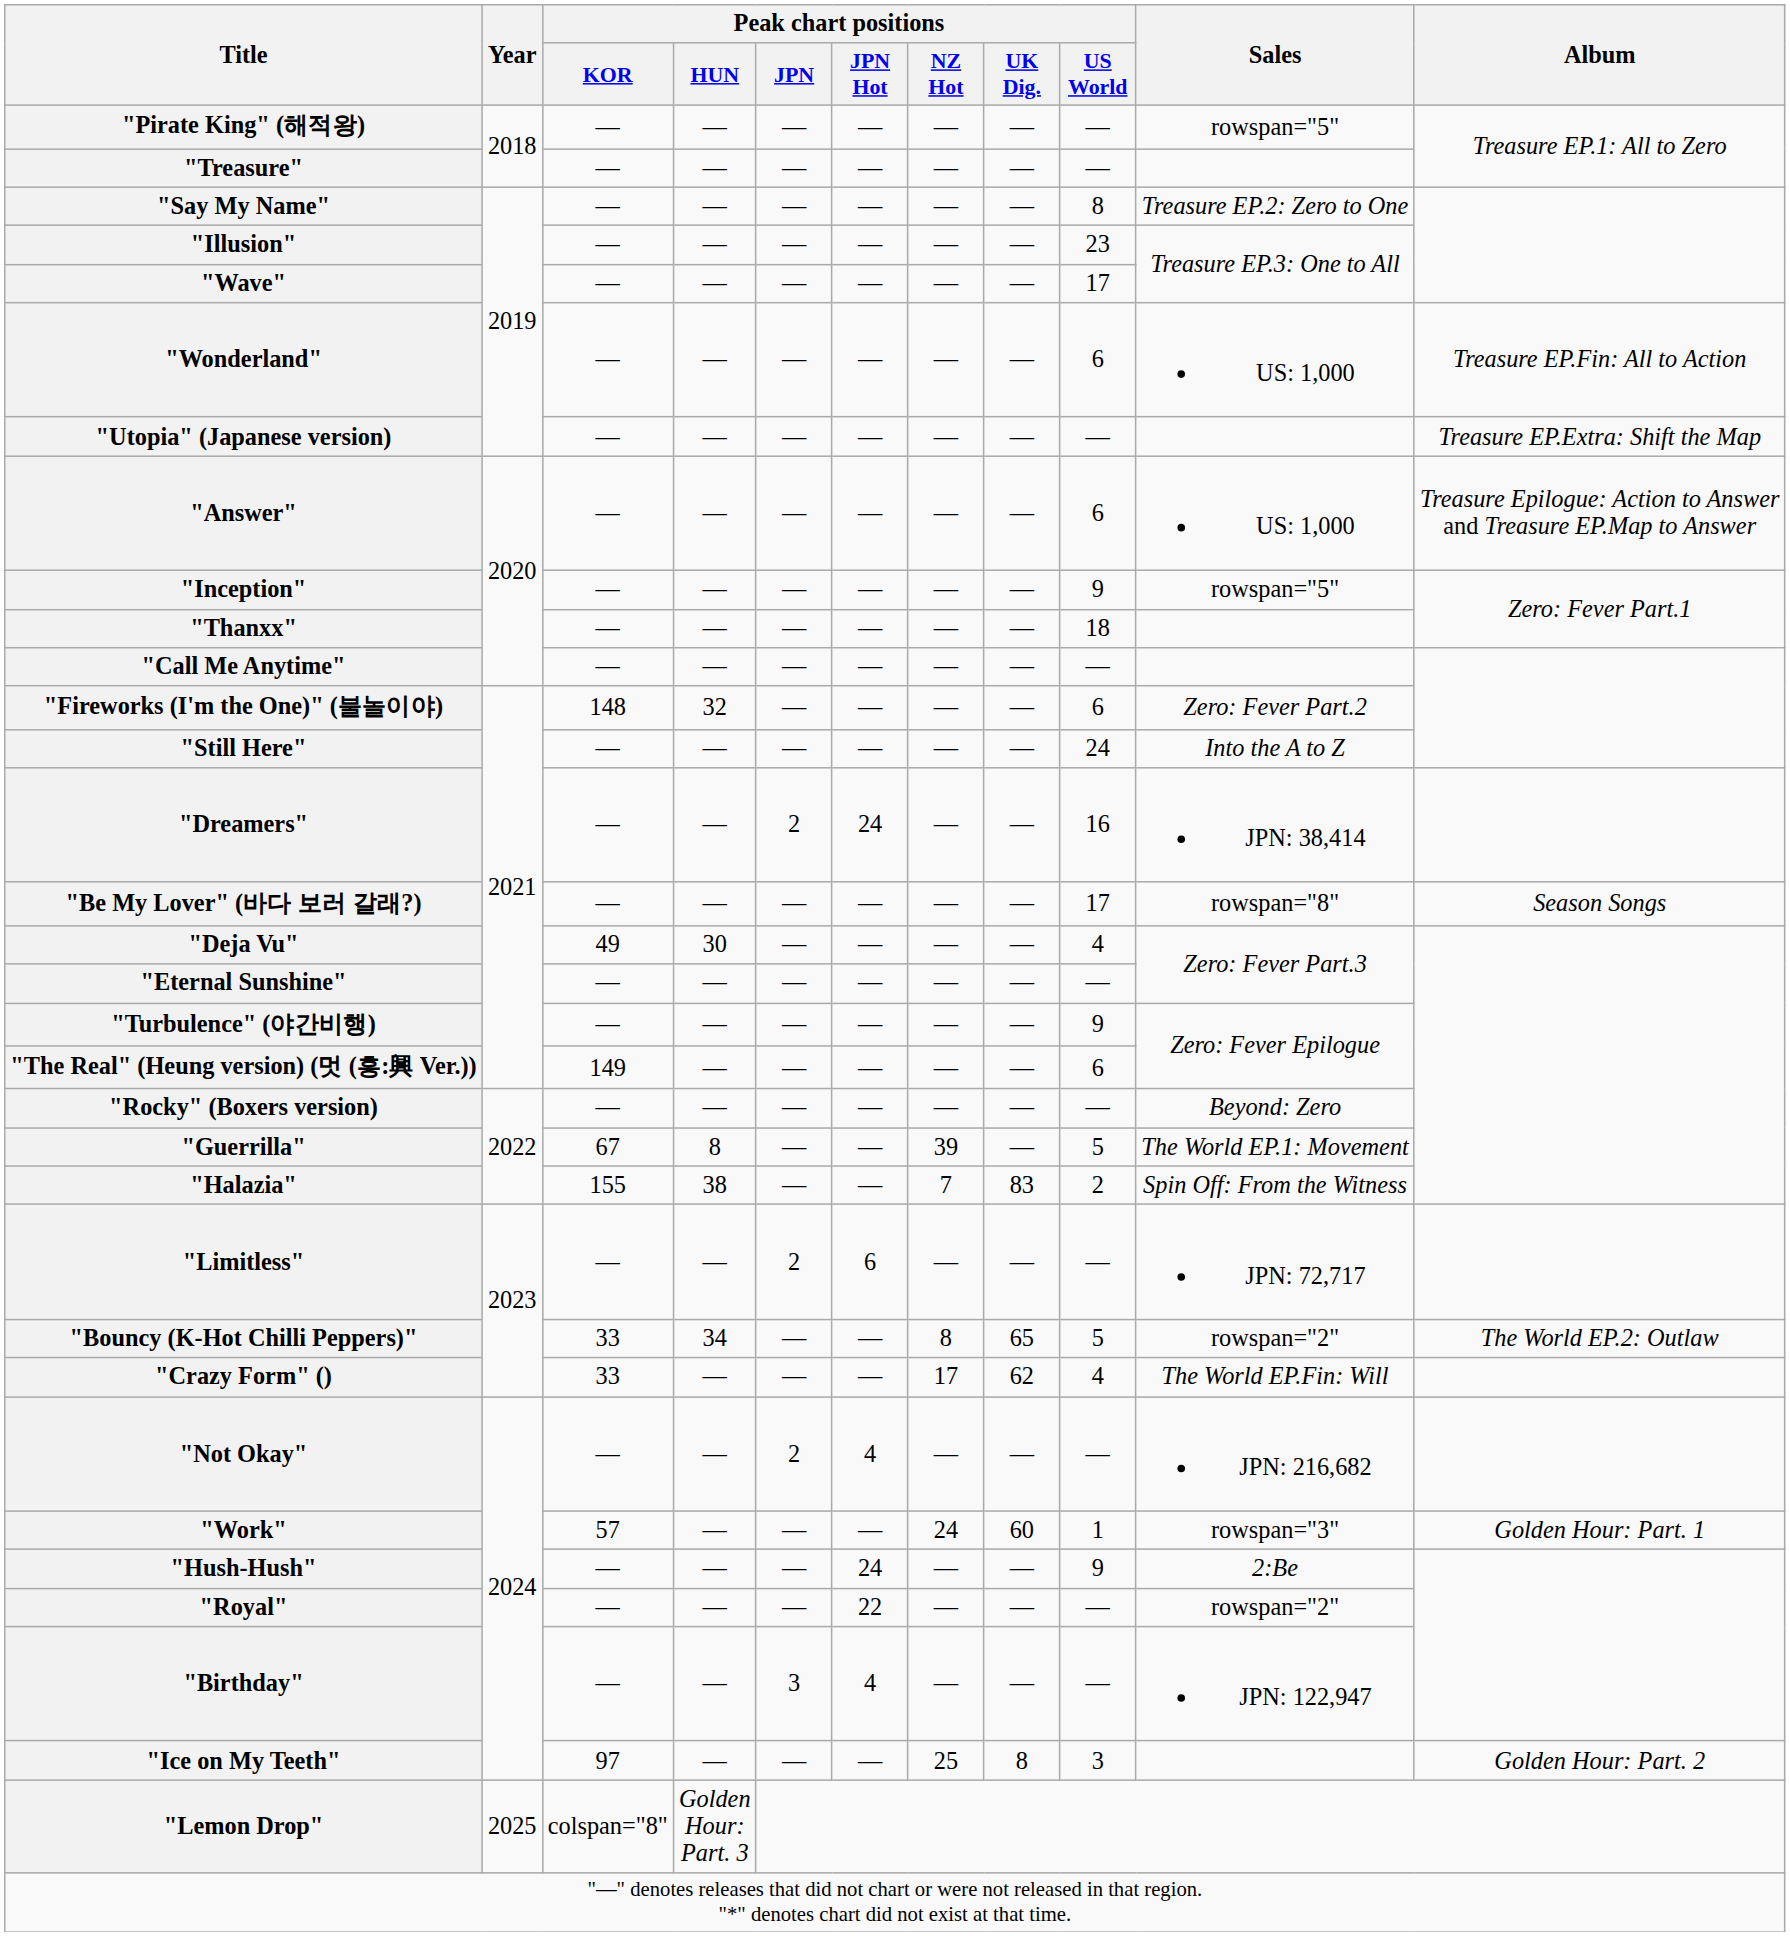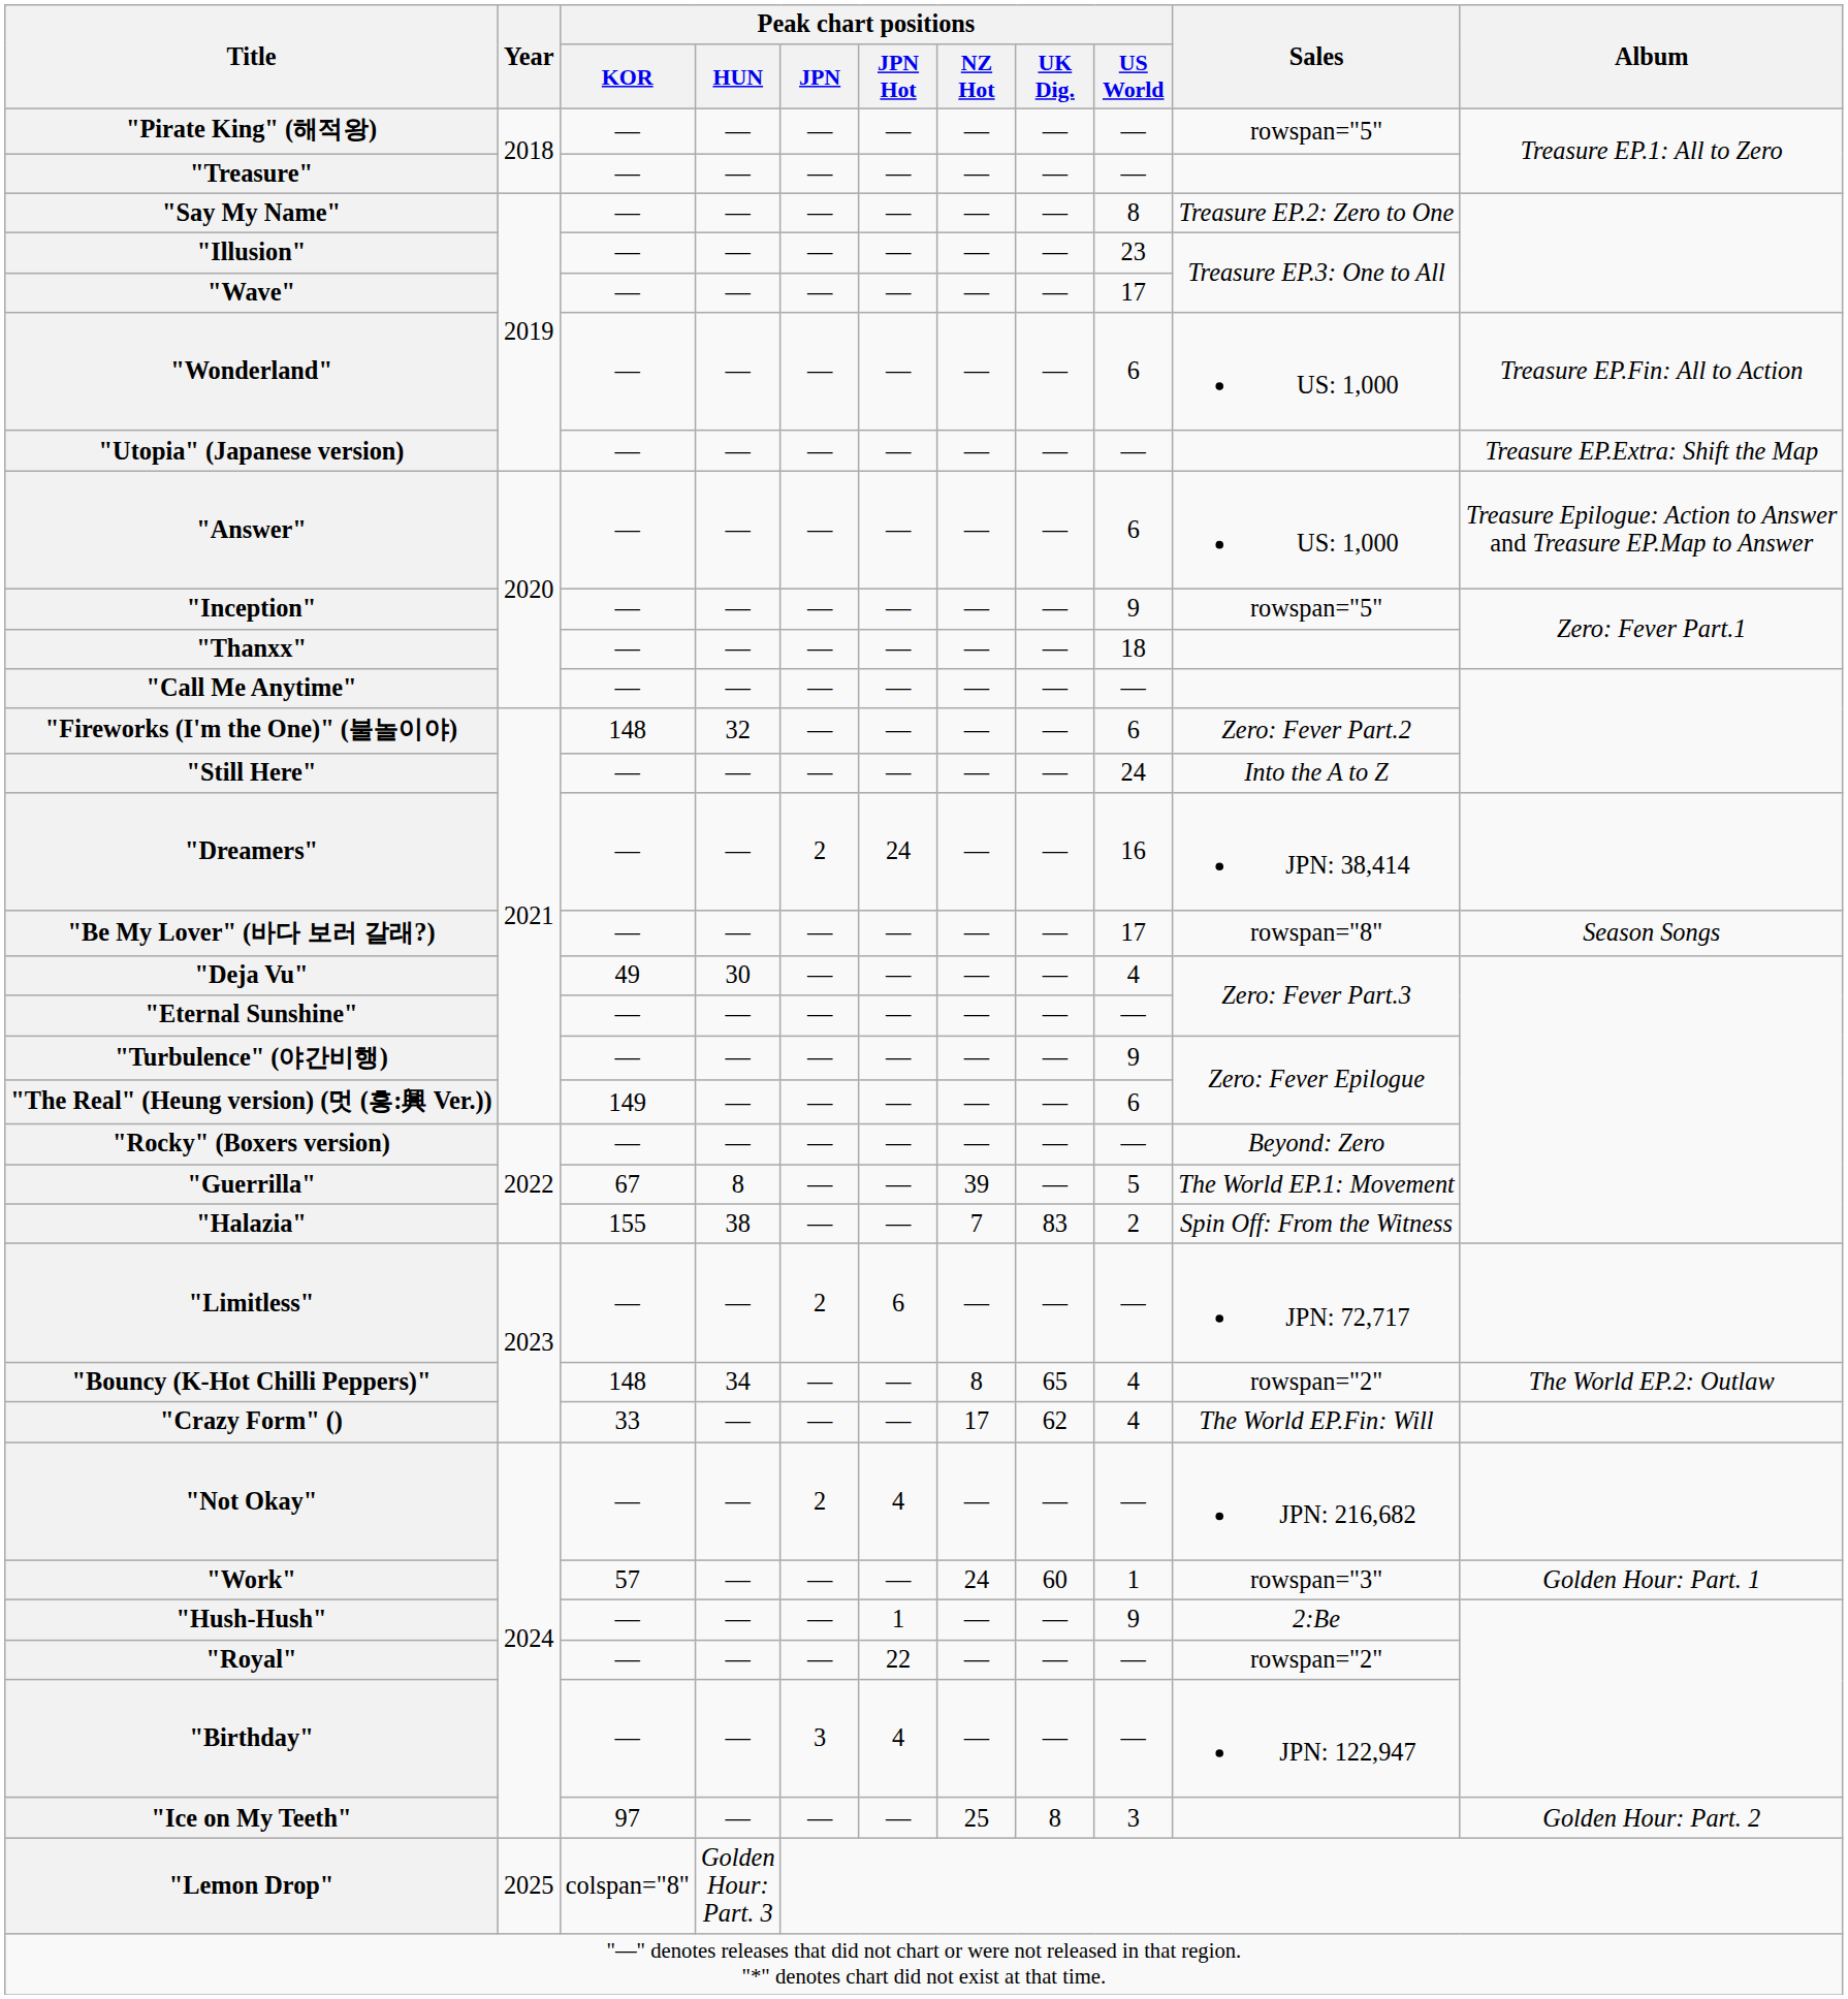"Bouncy (K-Hot Chilli Peppers)" | Peak chart positions / KOR: 33 -> 148
"Bouncy (K-Hot Chilli Peppers)" | Peak chart positions / US World: 5 -> 4
"Hush-Hush" | Peak chart positions / JPN Hot: 24 -> 1
